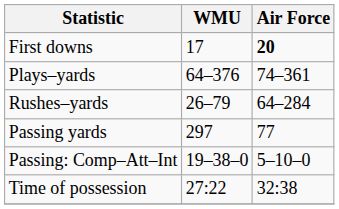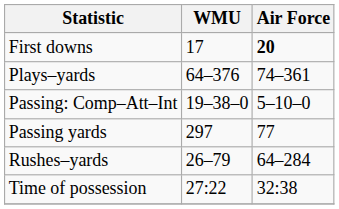rows swapped: Rushes–yards <-> Passing: Comp–Att–Int
